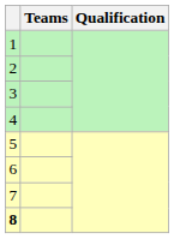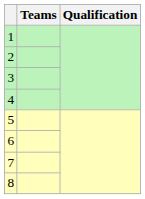8 | column 1: bold -> normal
